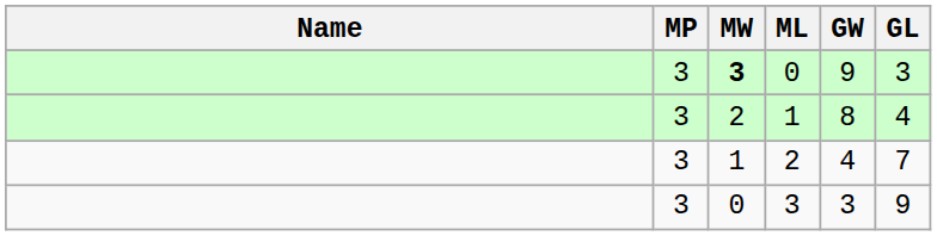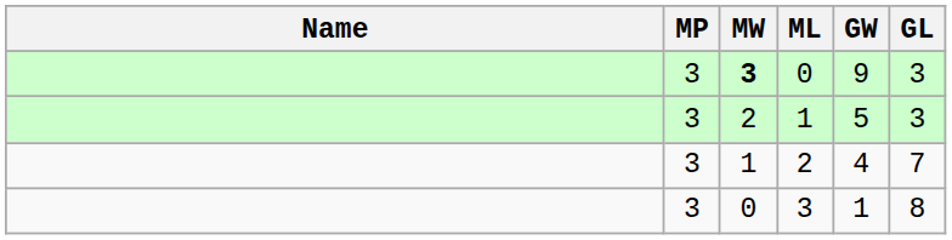row 3 | GW: 8 -> 5
row 3 | GL: 4 -> 3
row 5 | GW: 3 -> 1
row 5 | GL: 9 -> 8
